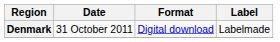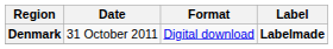Denmark | Label: normal -> bold
